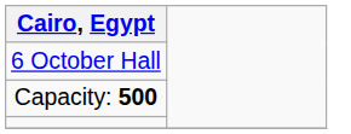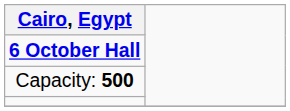row 2 | Cairo, Egypt: normal -> bold
